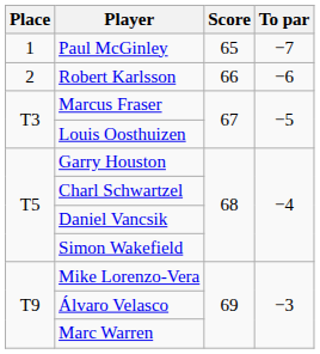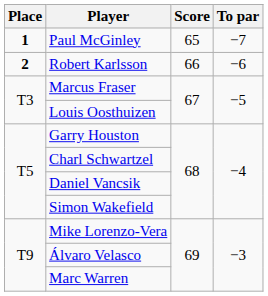Paul McGinley | Place: normal -> bold
Robert Karlsson | Place: normal -> bold
